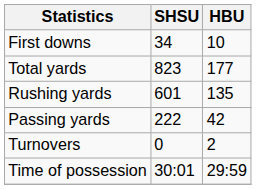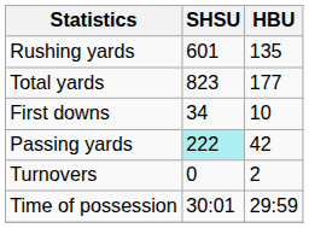rows swapped: First downs <-> Rushing yards
Passing yards | SHSU: no background -> paleturquoise background
